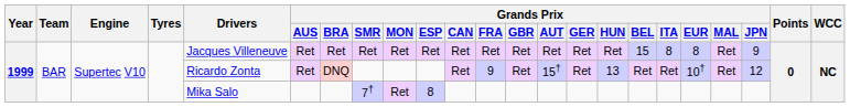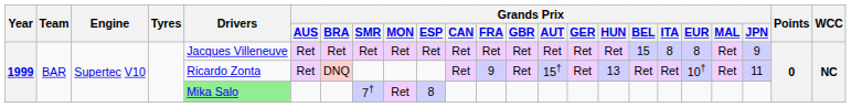row 4 | Grands Prix / JPN: 12 -> 11
row 5 | Drivers: no background -> lightgreen background
